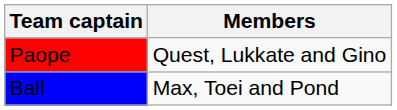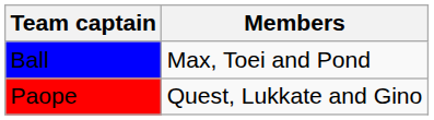rows swapped: Ball <-> Paope
